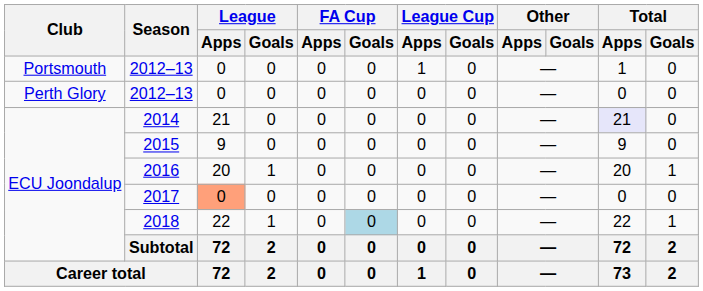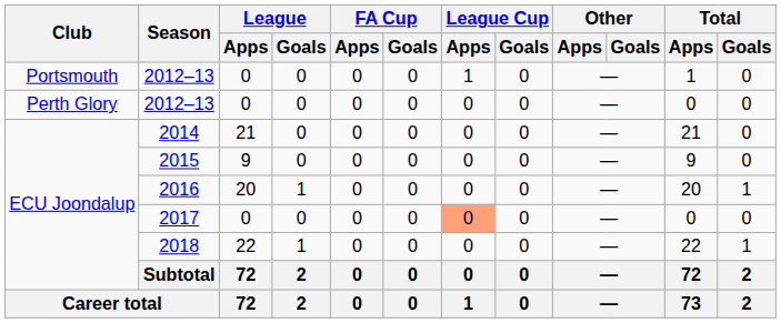2014 | Total / Apps: lavender background -> no background
2017 | League / Apps: lightsalmon background -> no background
2017 | League Cup / Apps: no background -> lightsalmon background
2018 | FA Cup / Goals: lightblue background -> no background
